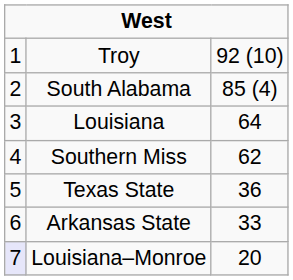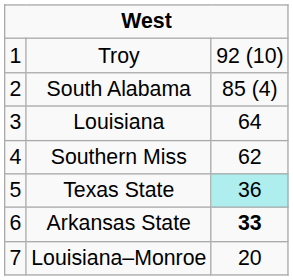Texas State | column 3: no background -> paleturquoise background
Arkansas State | column 3: normal -> bold
Louisiana–Monroe | column 1: lavender background -> no background
